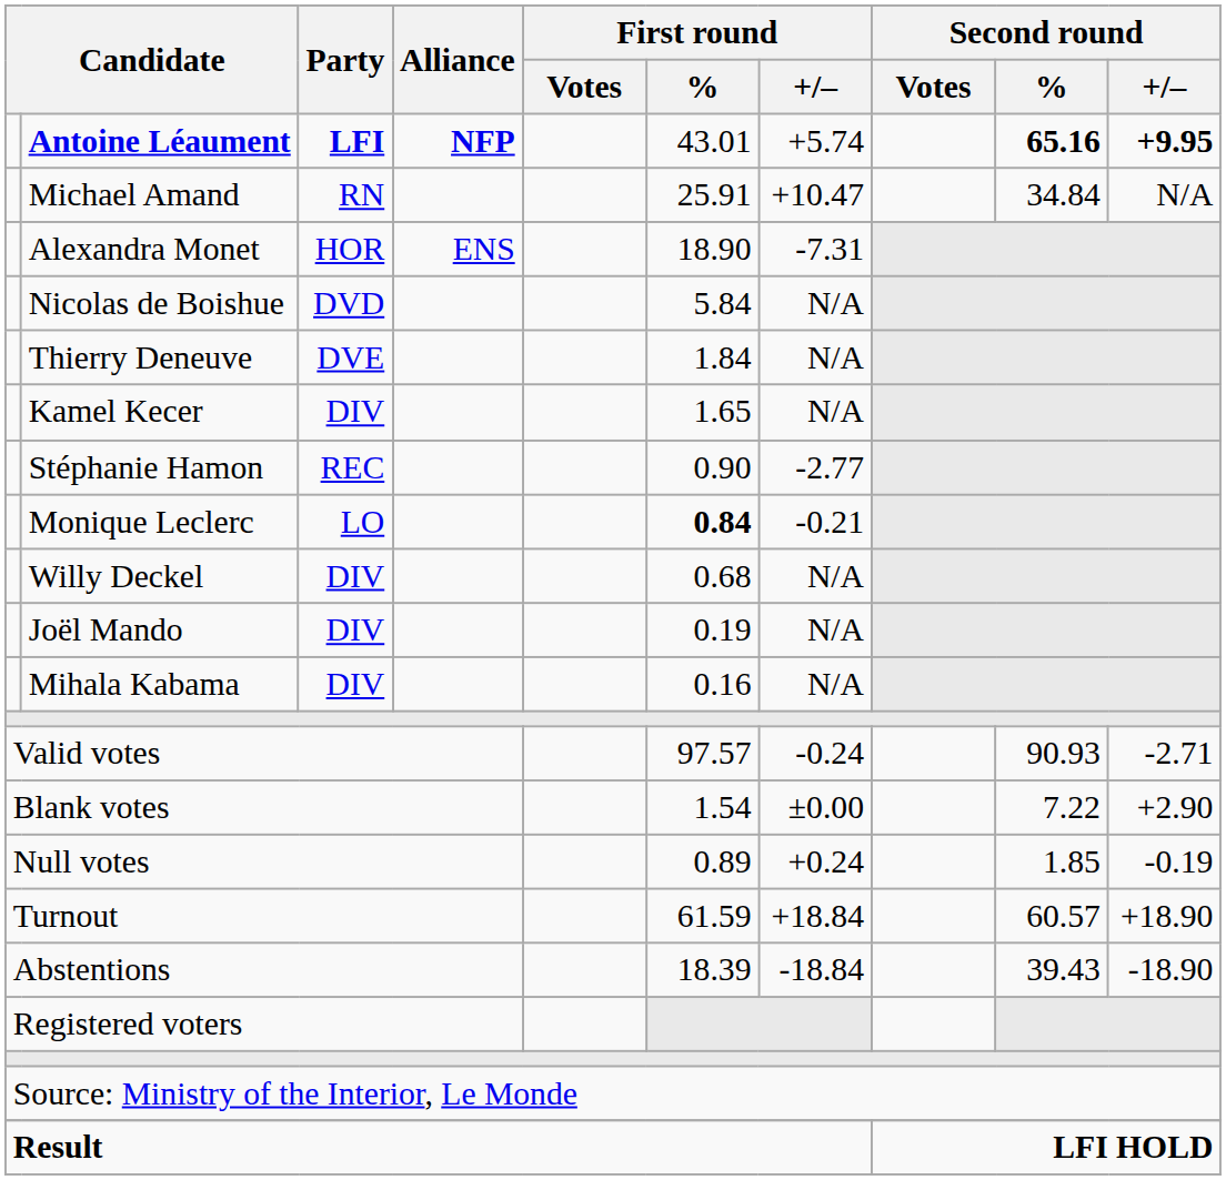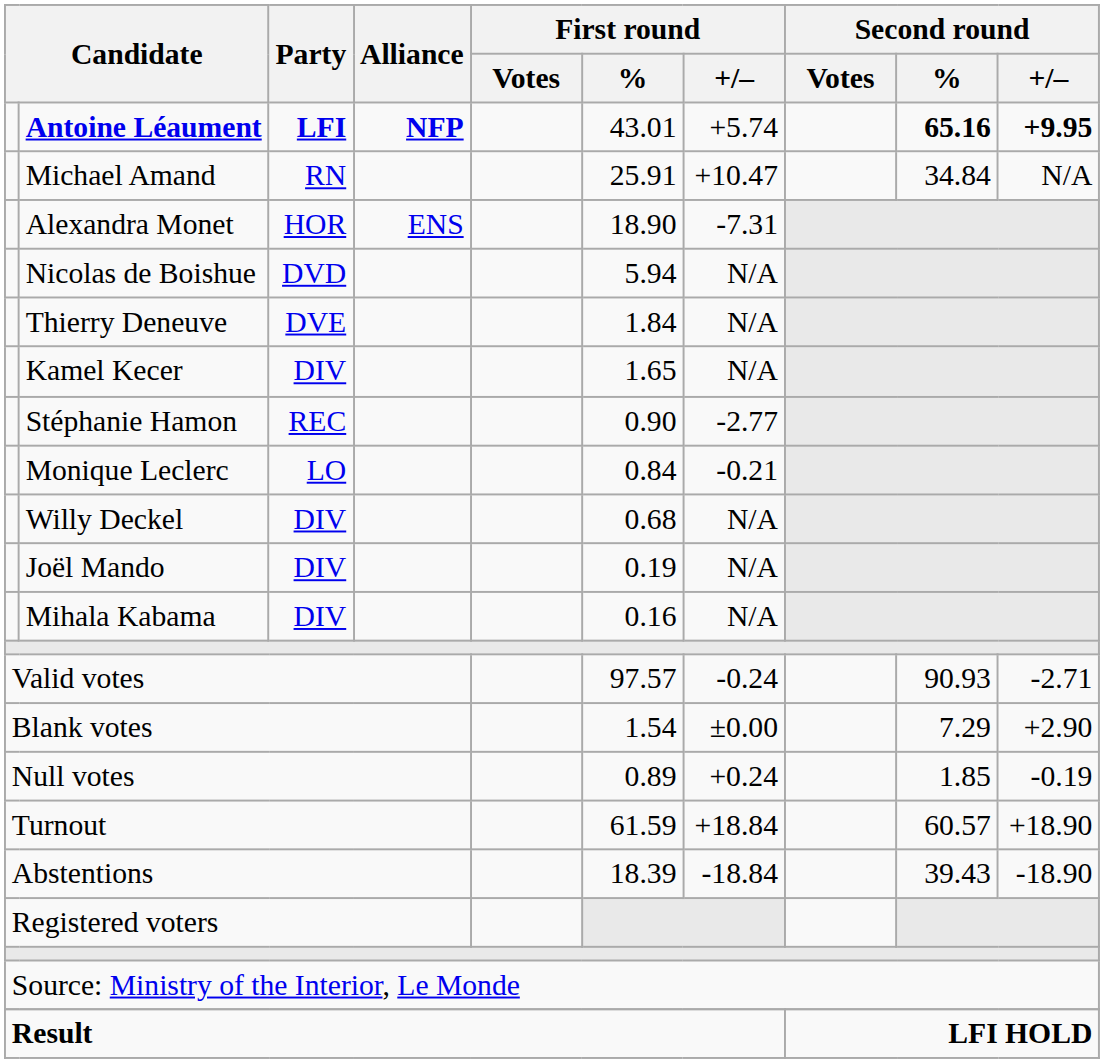Nicolas de Boishue | First round / %: 5.84 -> 5.94
Monique Leclerc | First round / %: bold -> normal
Blank votes | Second round / %: 7.22 -> 7.29
